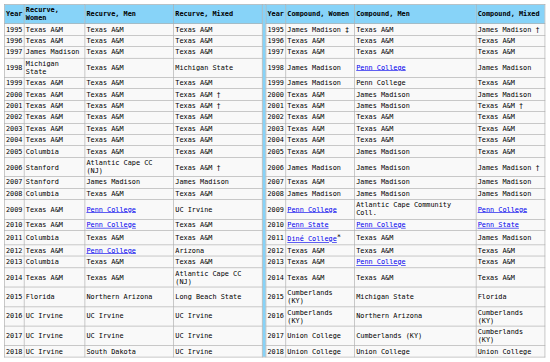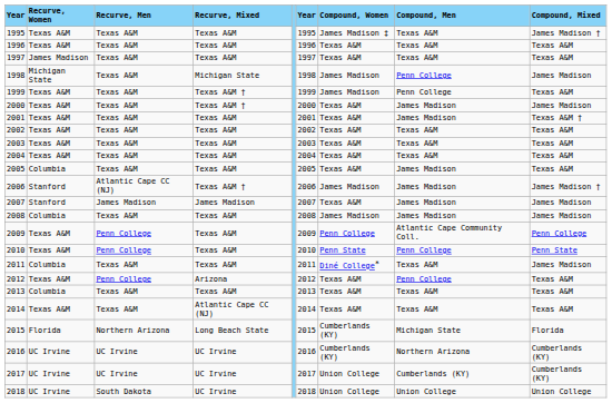row 6 | Recurve, Mixed: Texas A&M -> Texas A&M †
row 8 | Recurve, Mixed: Texas A&M † -> Texas A&M
row 16 | Recurve, Mixed: UC Irvine -> Texas A&M
row 19 | Compound, Men: Texas A&M -> Penn College
row 20 | Compound, Men: Penn College -> Texas A&M
